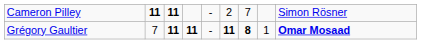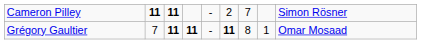Grégory Gaultier | column 7: bold -> normal
Grégory Gaultier | column 9: bold -> normal
